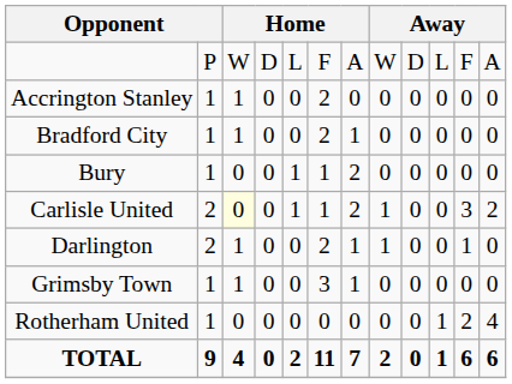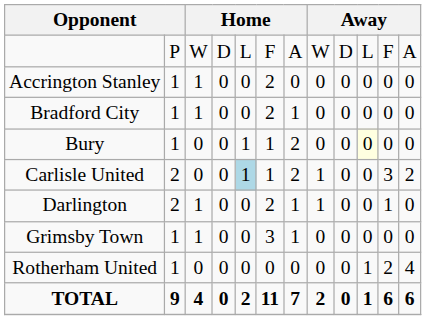Bury | column 10: no background -> lightyellow background
Carlisle United | column 3: lightyellow background -> no background
Carlisle United | column 5: no background -> lightblue background
